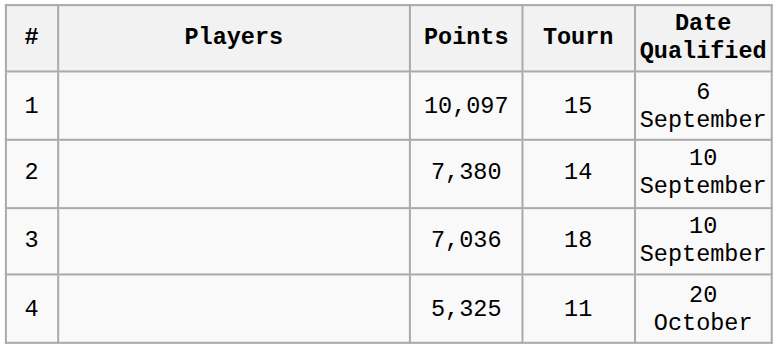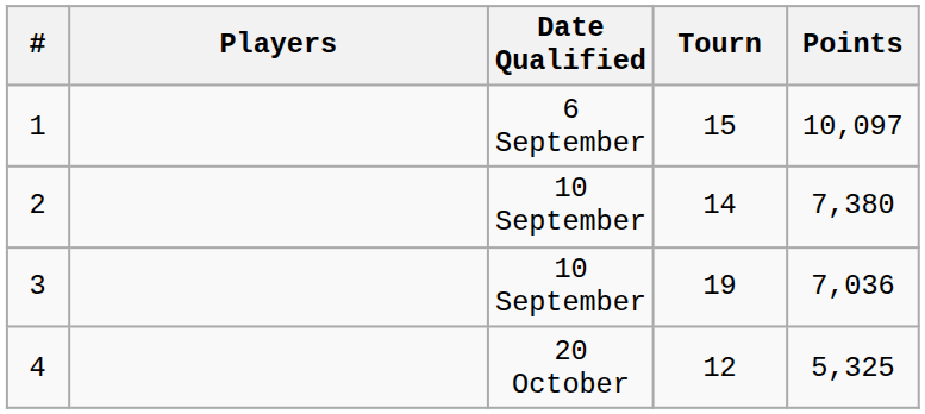columns swapped: Points <-> Date Qualified
3 | Tourn: 18 -> 19
4 | Tourn: 11 -> 12
